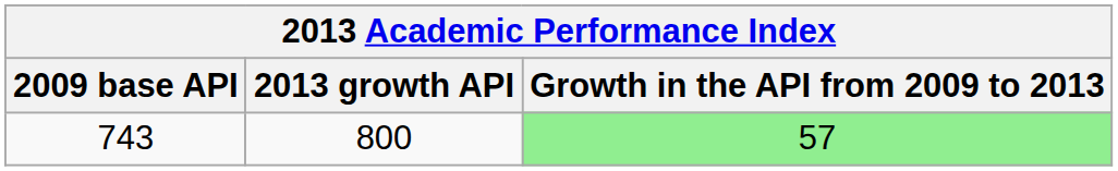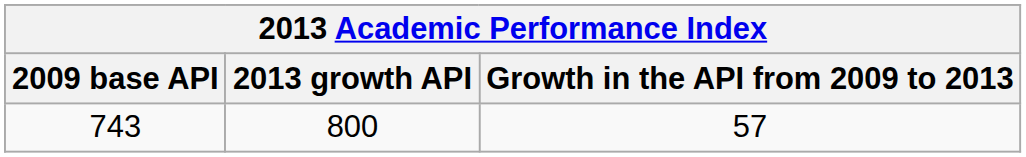743 | Growth in the API from 2009 to 2013: lightgreen background -> no background
